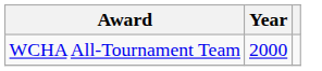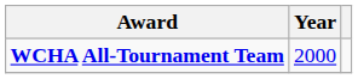row 2 | Award: normal -> bold
